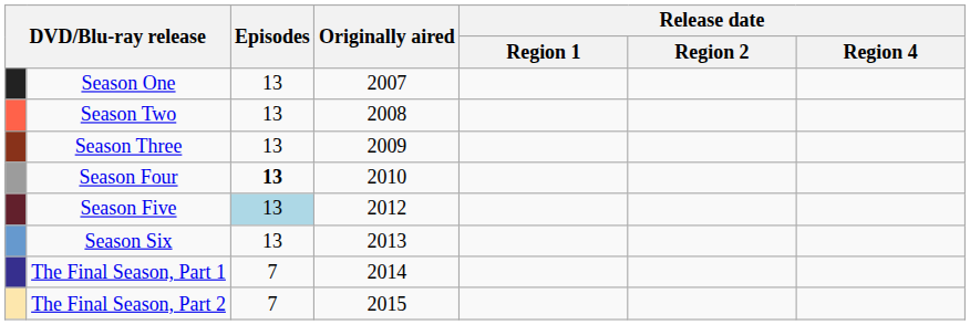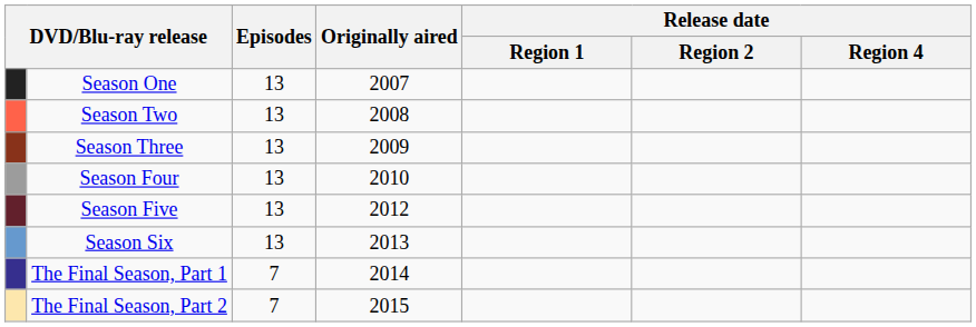Season Four | Episodes: bold -> normal
Season Five | Episodes: lightblue background -> no background
